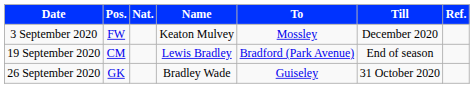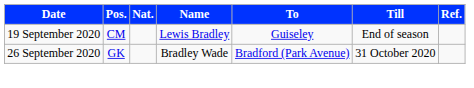- row: 3 September 2020 | FW | Keaton Mulvey | Mossley | December 2020
19 September 2020 | To: Bradford (Park Avenue) -> Guiseley
26 September 2020 | To: Guiseley -> Bradford (Park Avenue)
